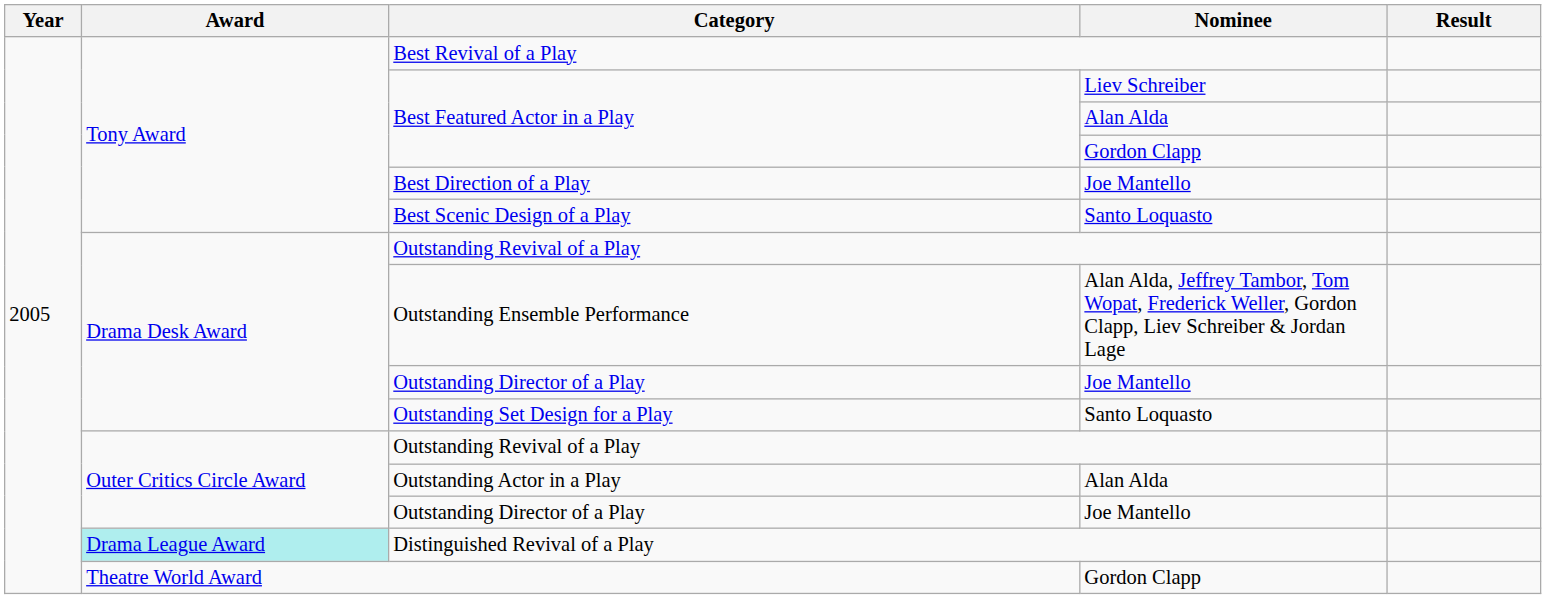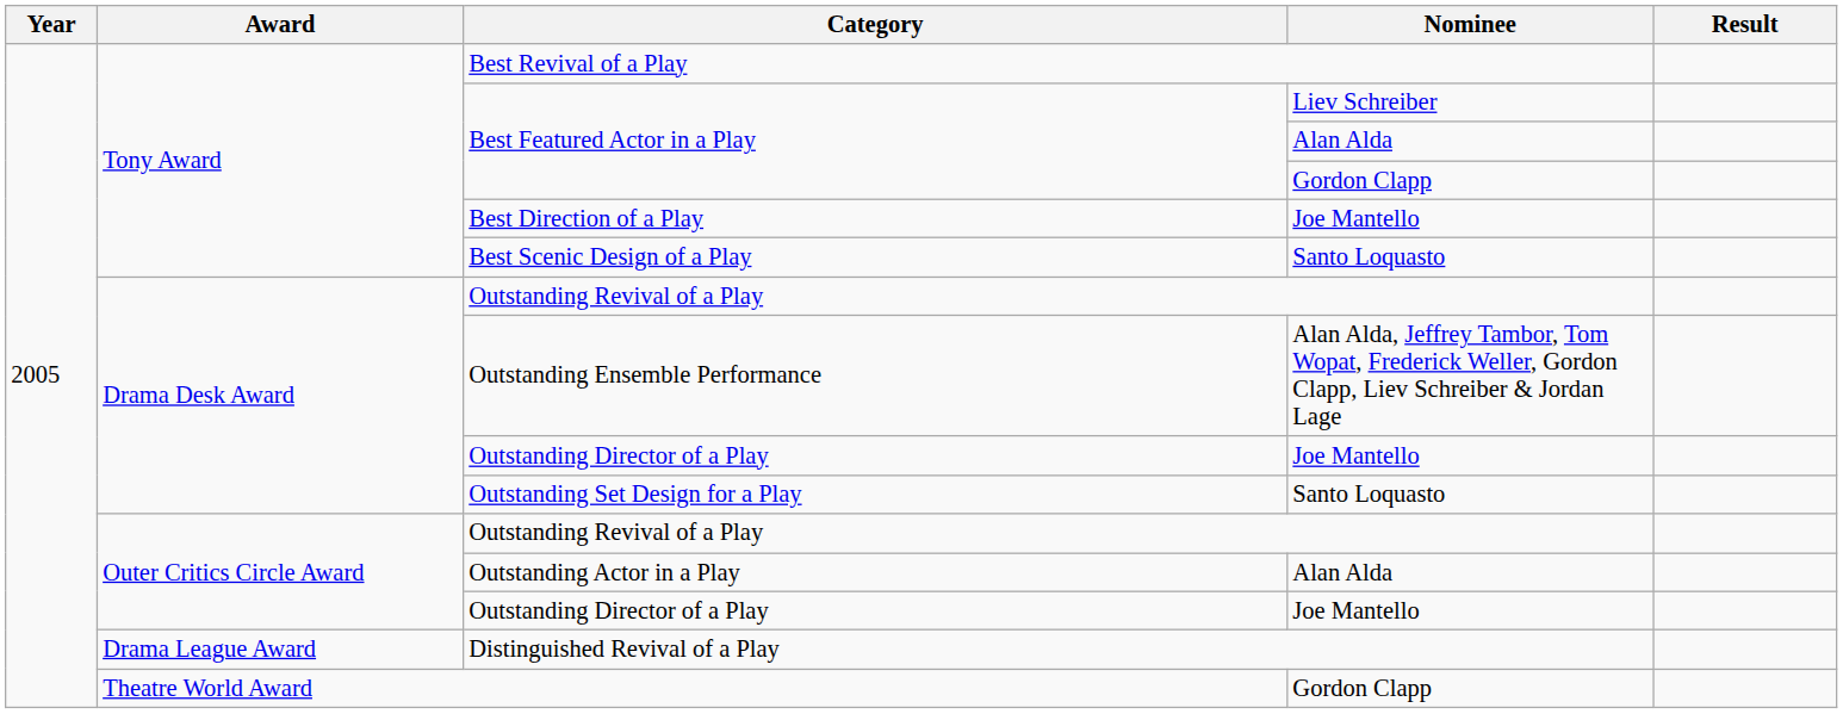Distinguished Revival of a Play | Award: paleturquoise background -> no background
